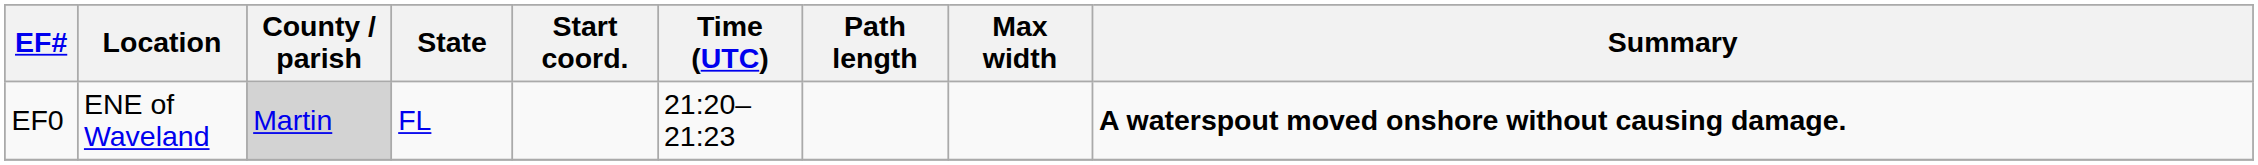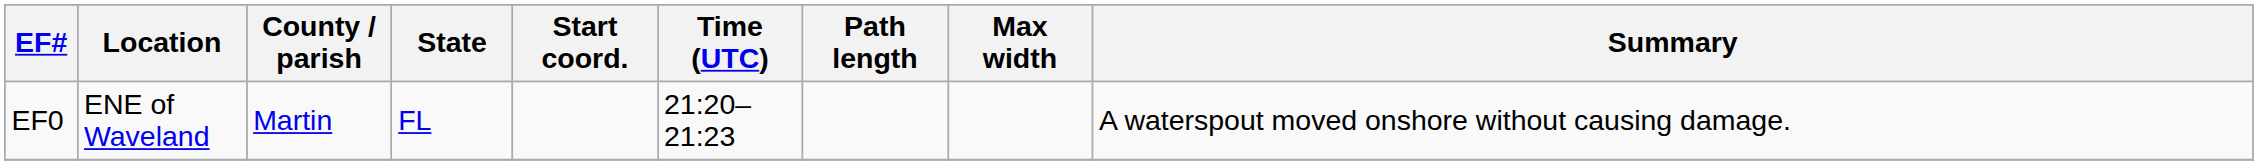EF0 | County / parish: lightgrey background -> no background
EF0 | Summary: bold -> normal
